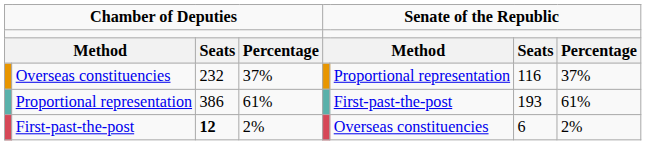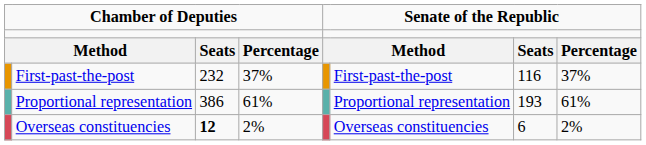row 4 | column 2: Overseas constituencies -> First-past-the-post
row 4 | column 6: Proportional representation -> First-past-the-post
row 5 | column 6: First-past-the-post -> Proportional representation
row 6 | column 2: First-past-the-post -> Overseas constituencies
